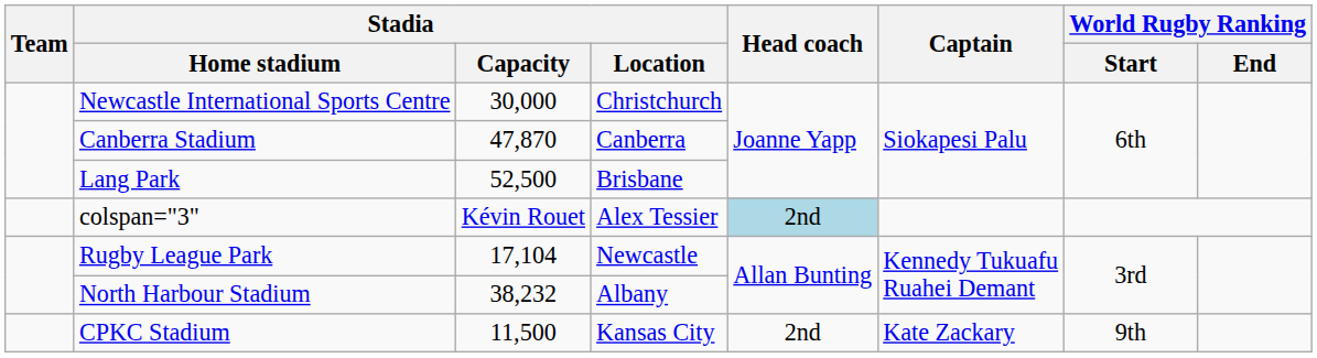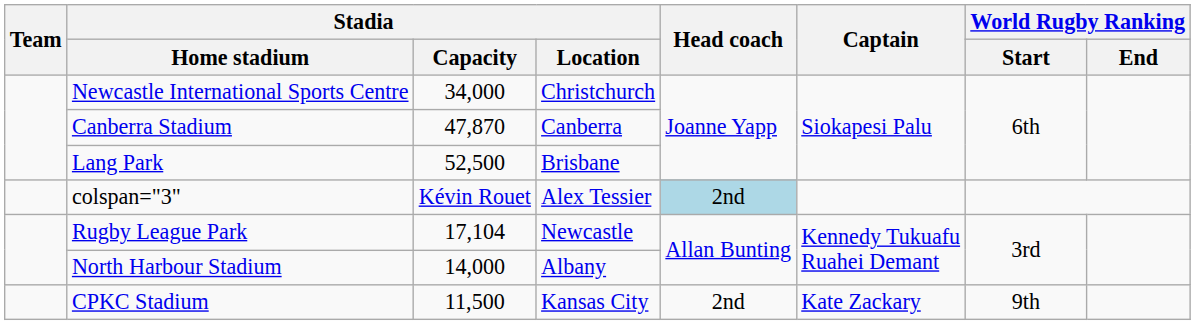Newcastle International Sports Centre | Stadia / Capacity: 30,000 -> 34,000
North Harbour Stadium | Stadia / Capacity: 38,232 -> 14,000
